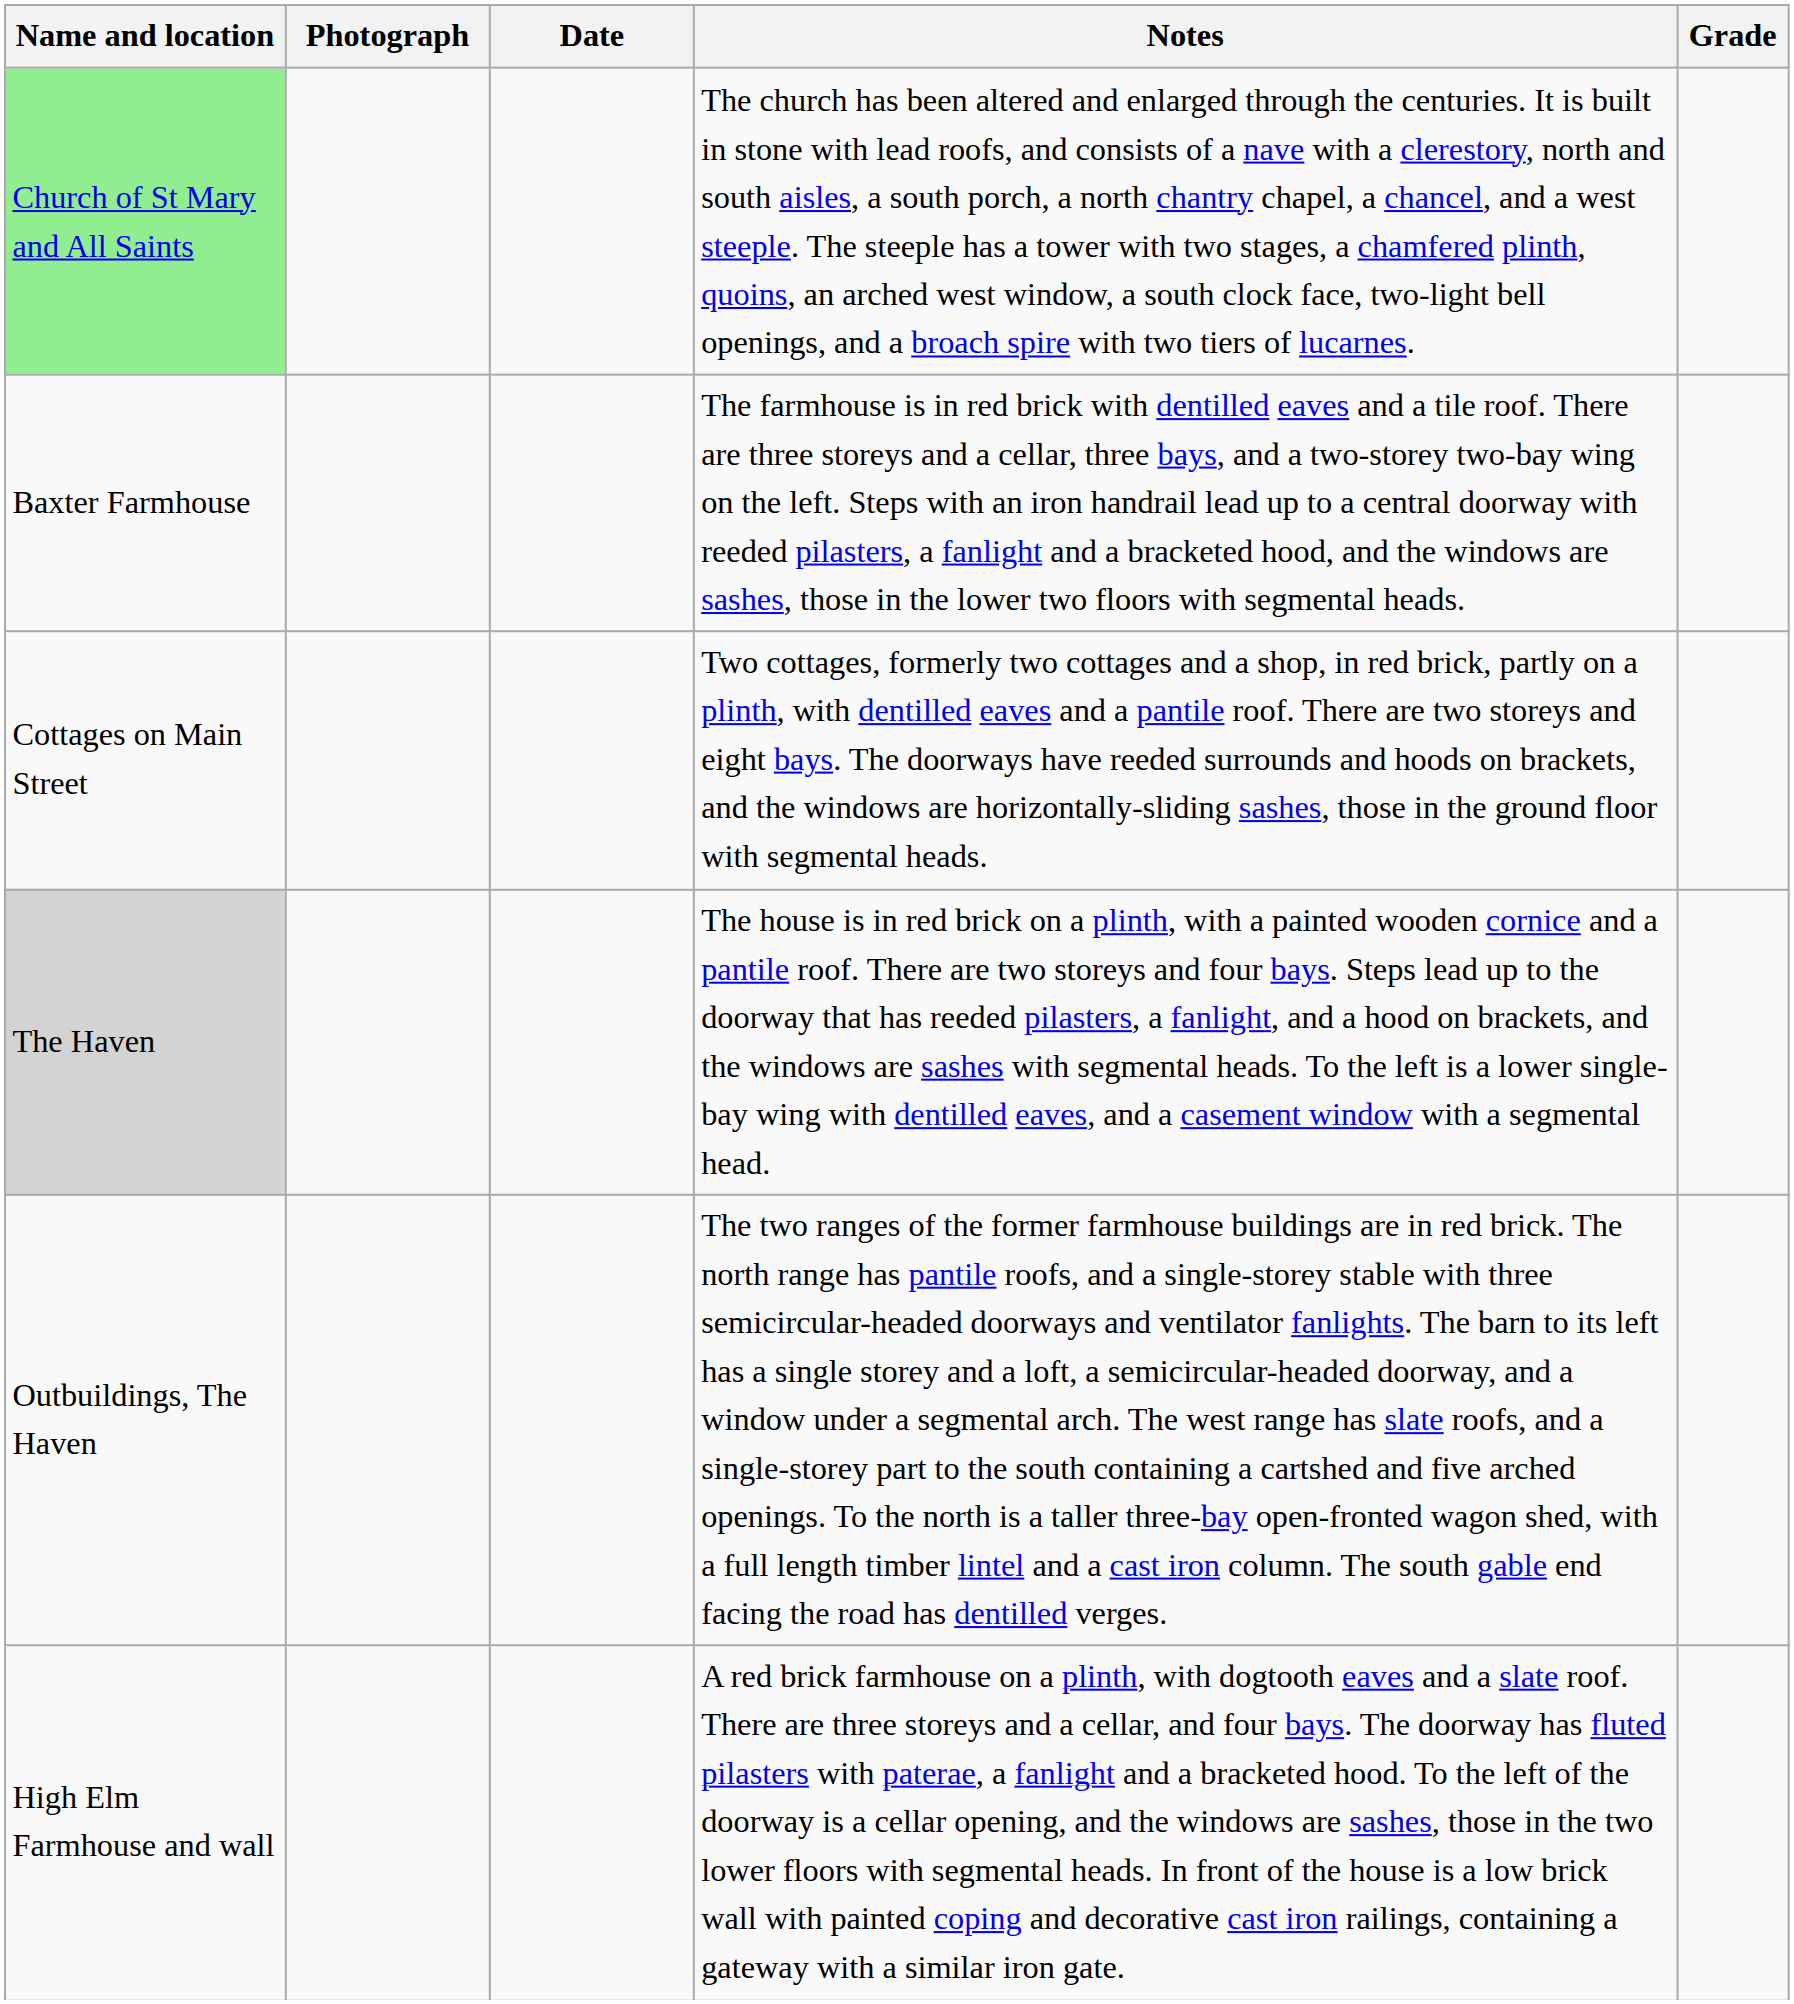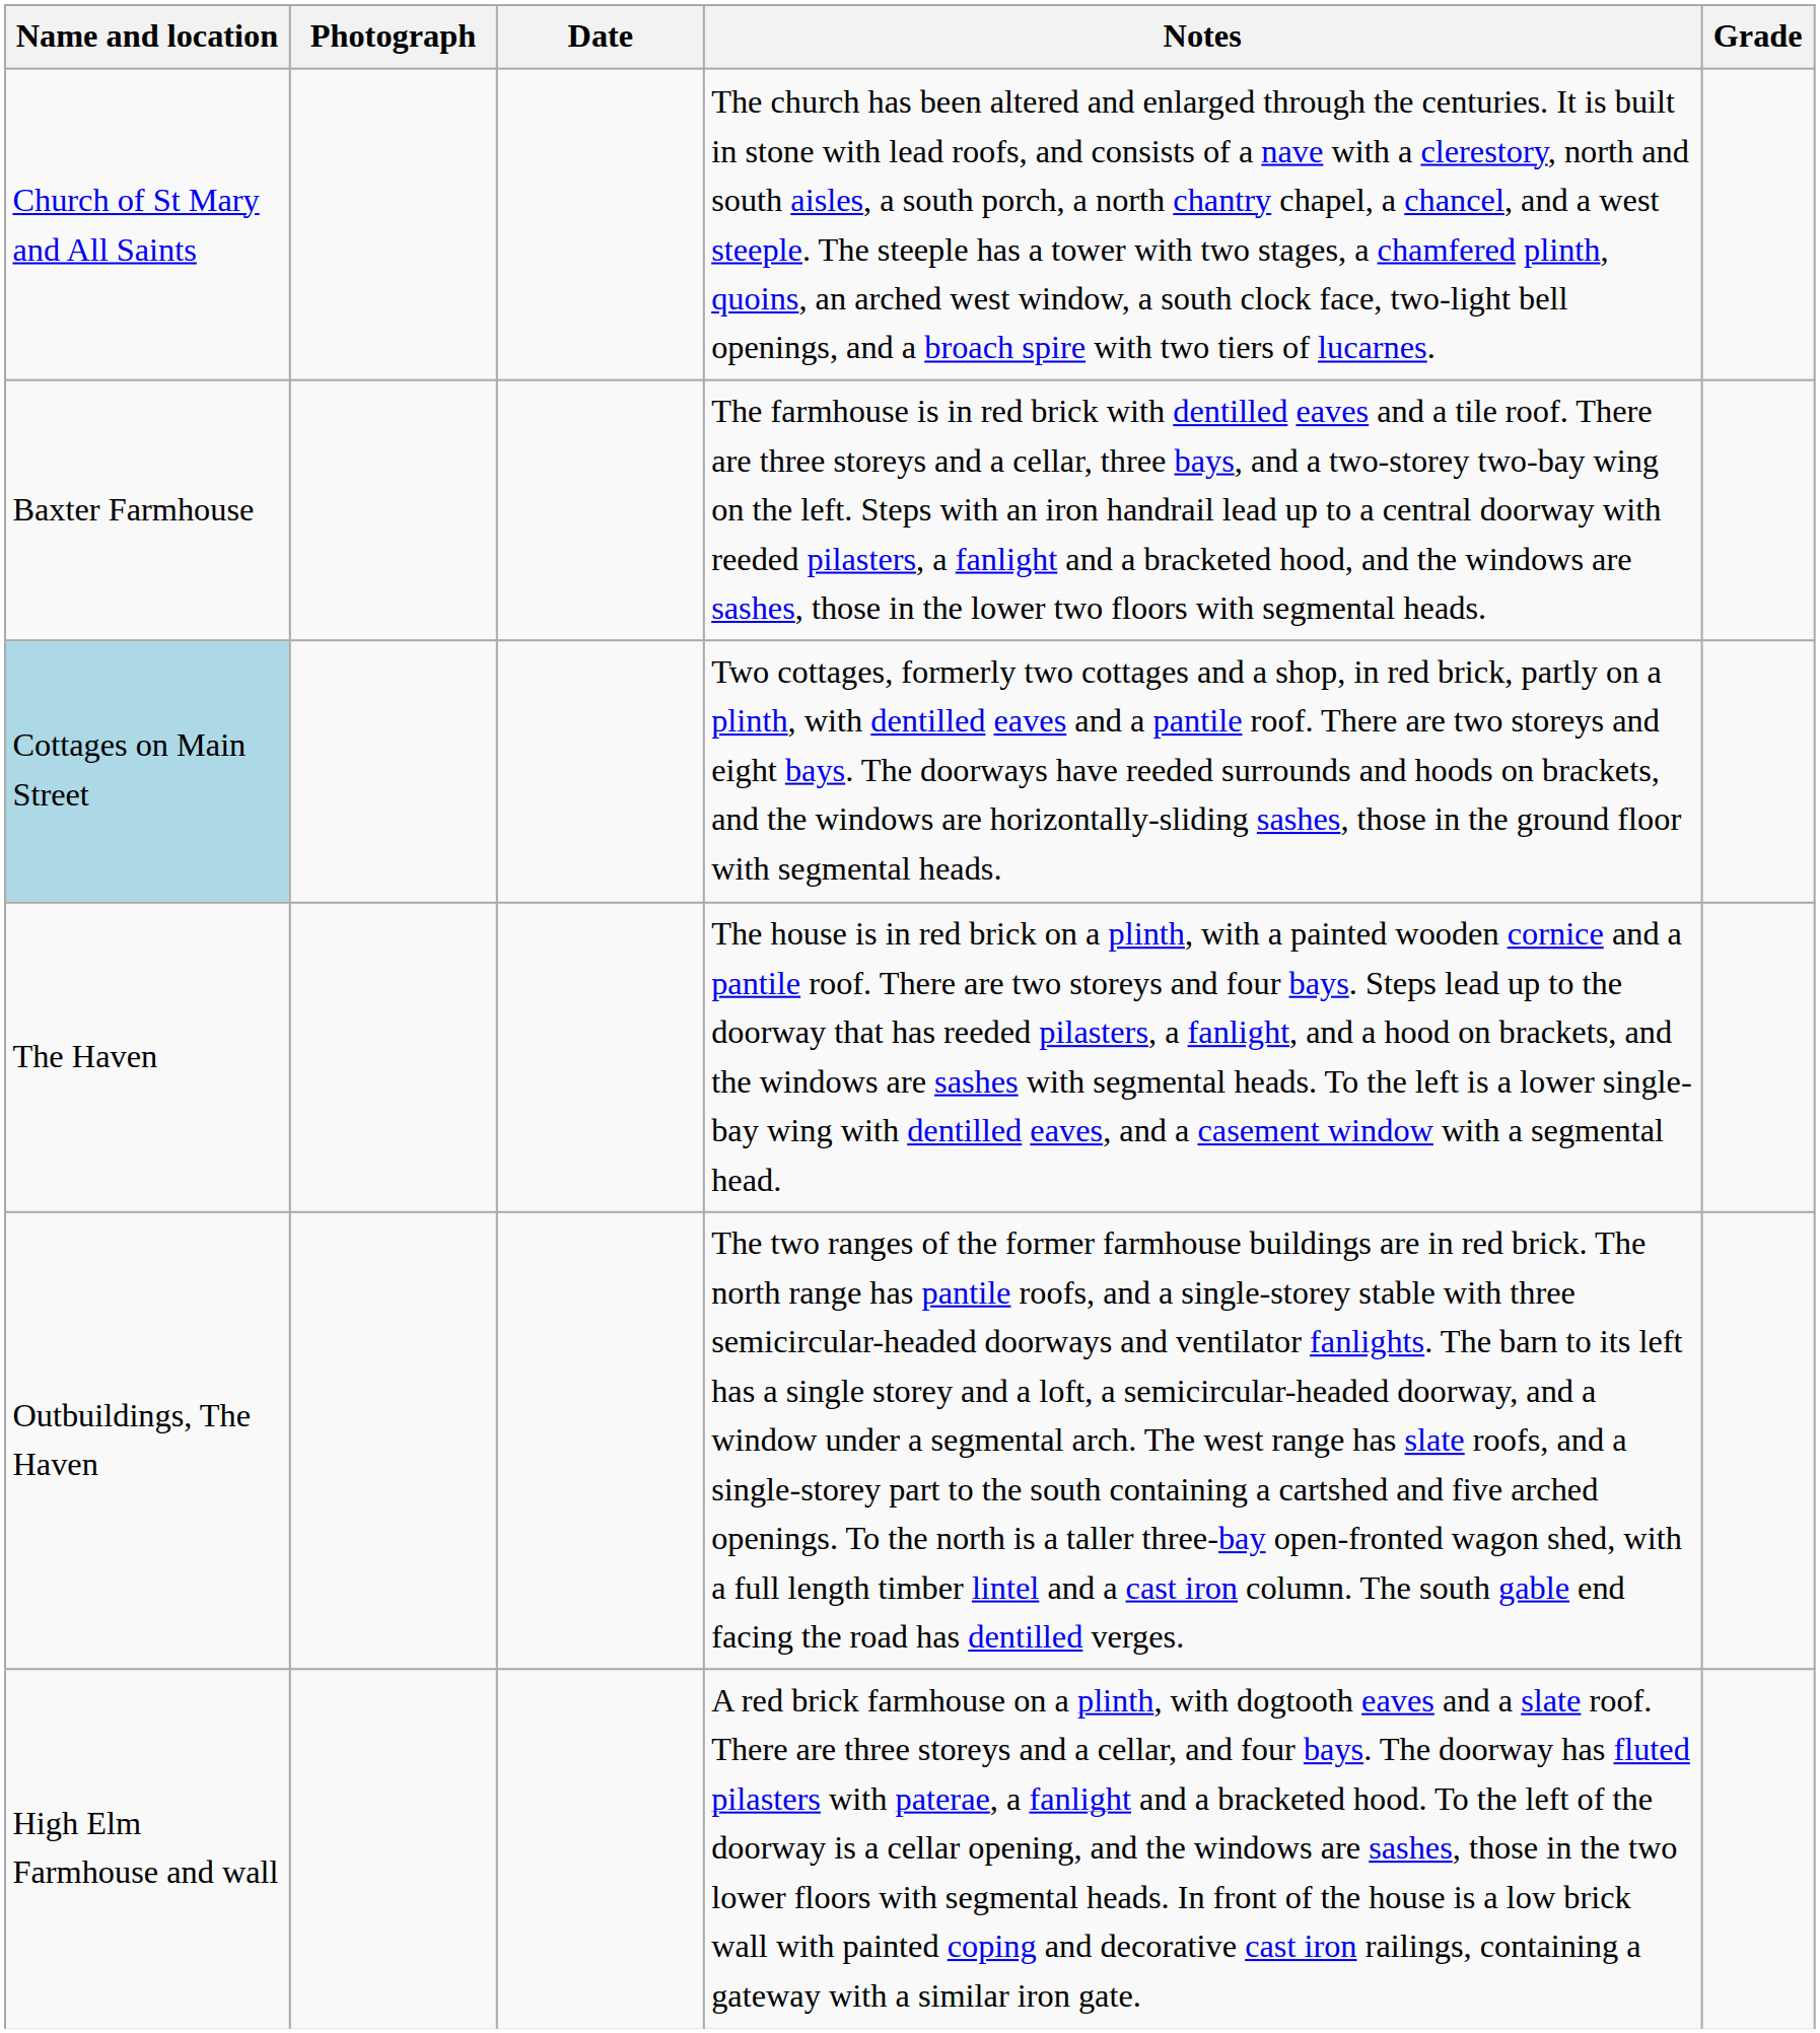Church of St Mary and All Saints | Name and location: lightgreen background -> no background
Cottages on Main Street | Name and location: no background -> lightblue background
The Haven | Name and location: lightgrey background -> no background
